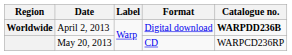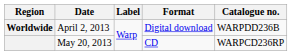Worldwide | Catalogue no.: bold -> normal
